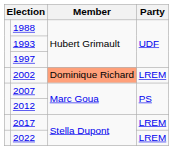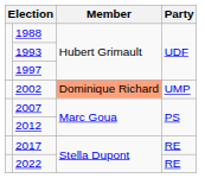2002 | Party: LREM -> UMP
2017 | Party: LREM -> RE
2022 | Party: LREM -> RE
